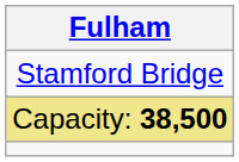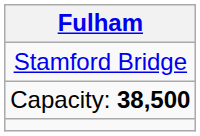row 3 | column 1: khaki background -> no background
